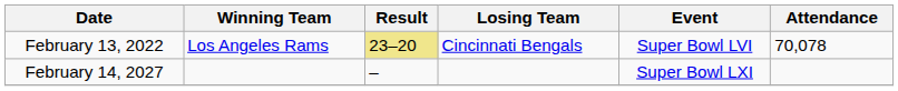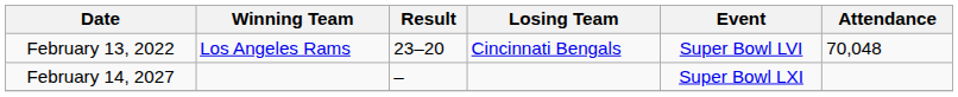February 13, 2022 | Result: khaki background -> no background
February 13, 2022 | Attendance: 70,078 -> 70,048
